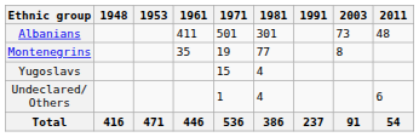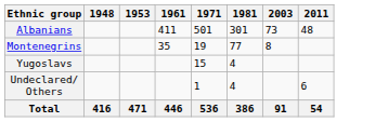- column: 1991 | 237
